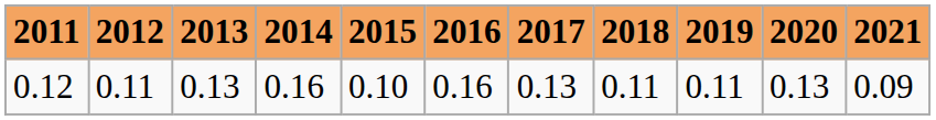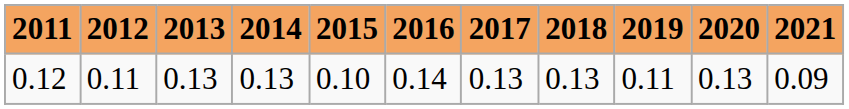row 2 | 2014: 0.16 -> 0.13
row 2 | 2016: 0.16 -> 0.14
row 2 | 2018: 0.11 -> 0.13
